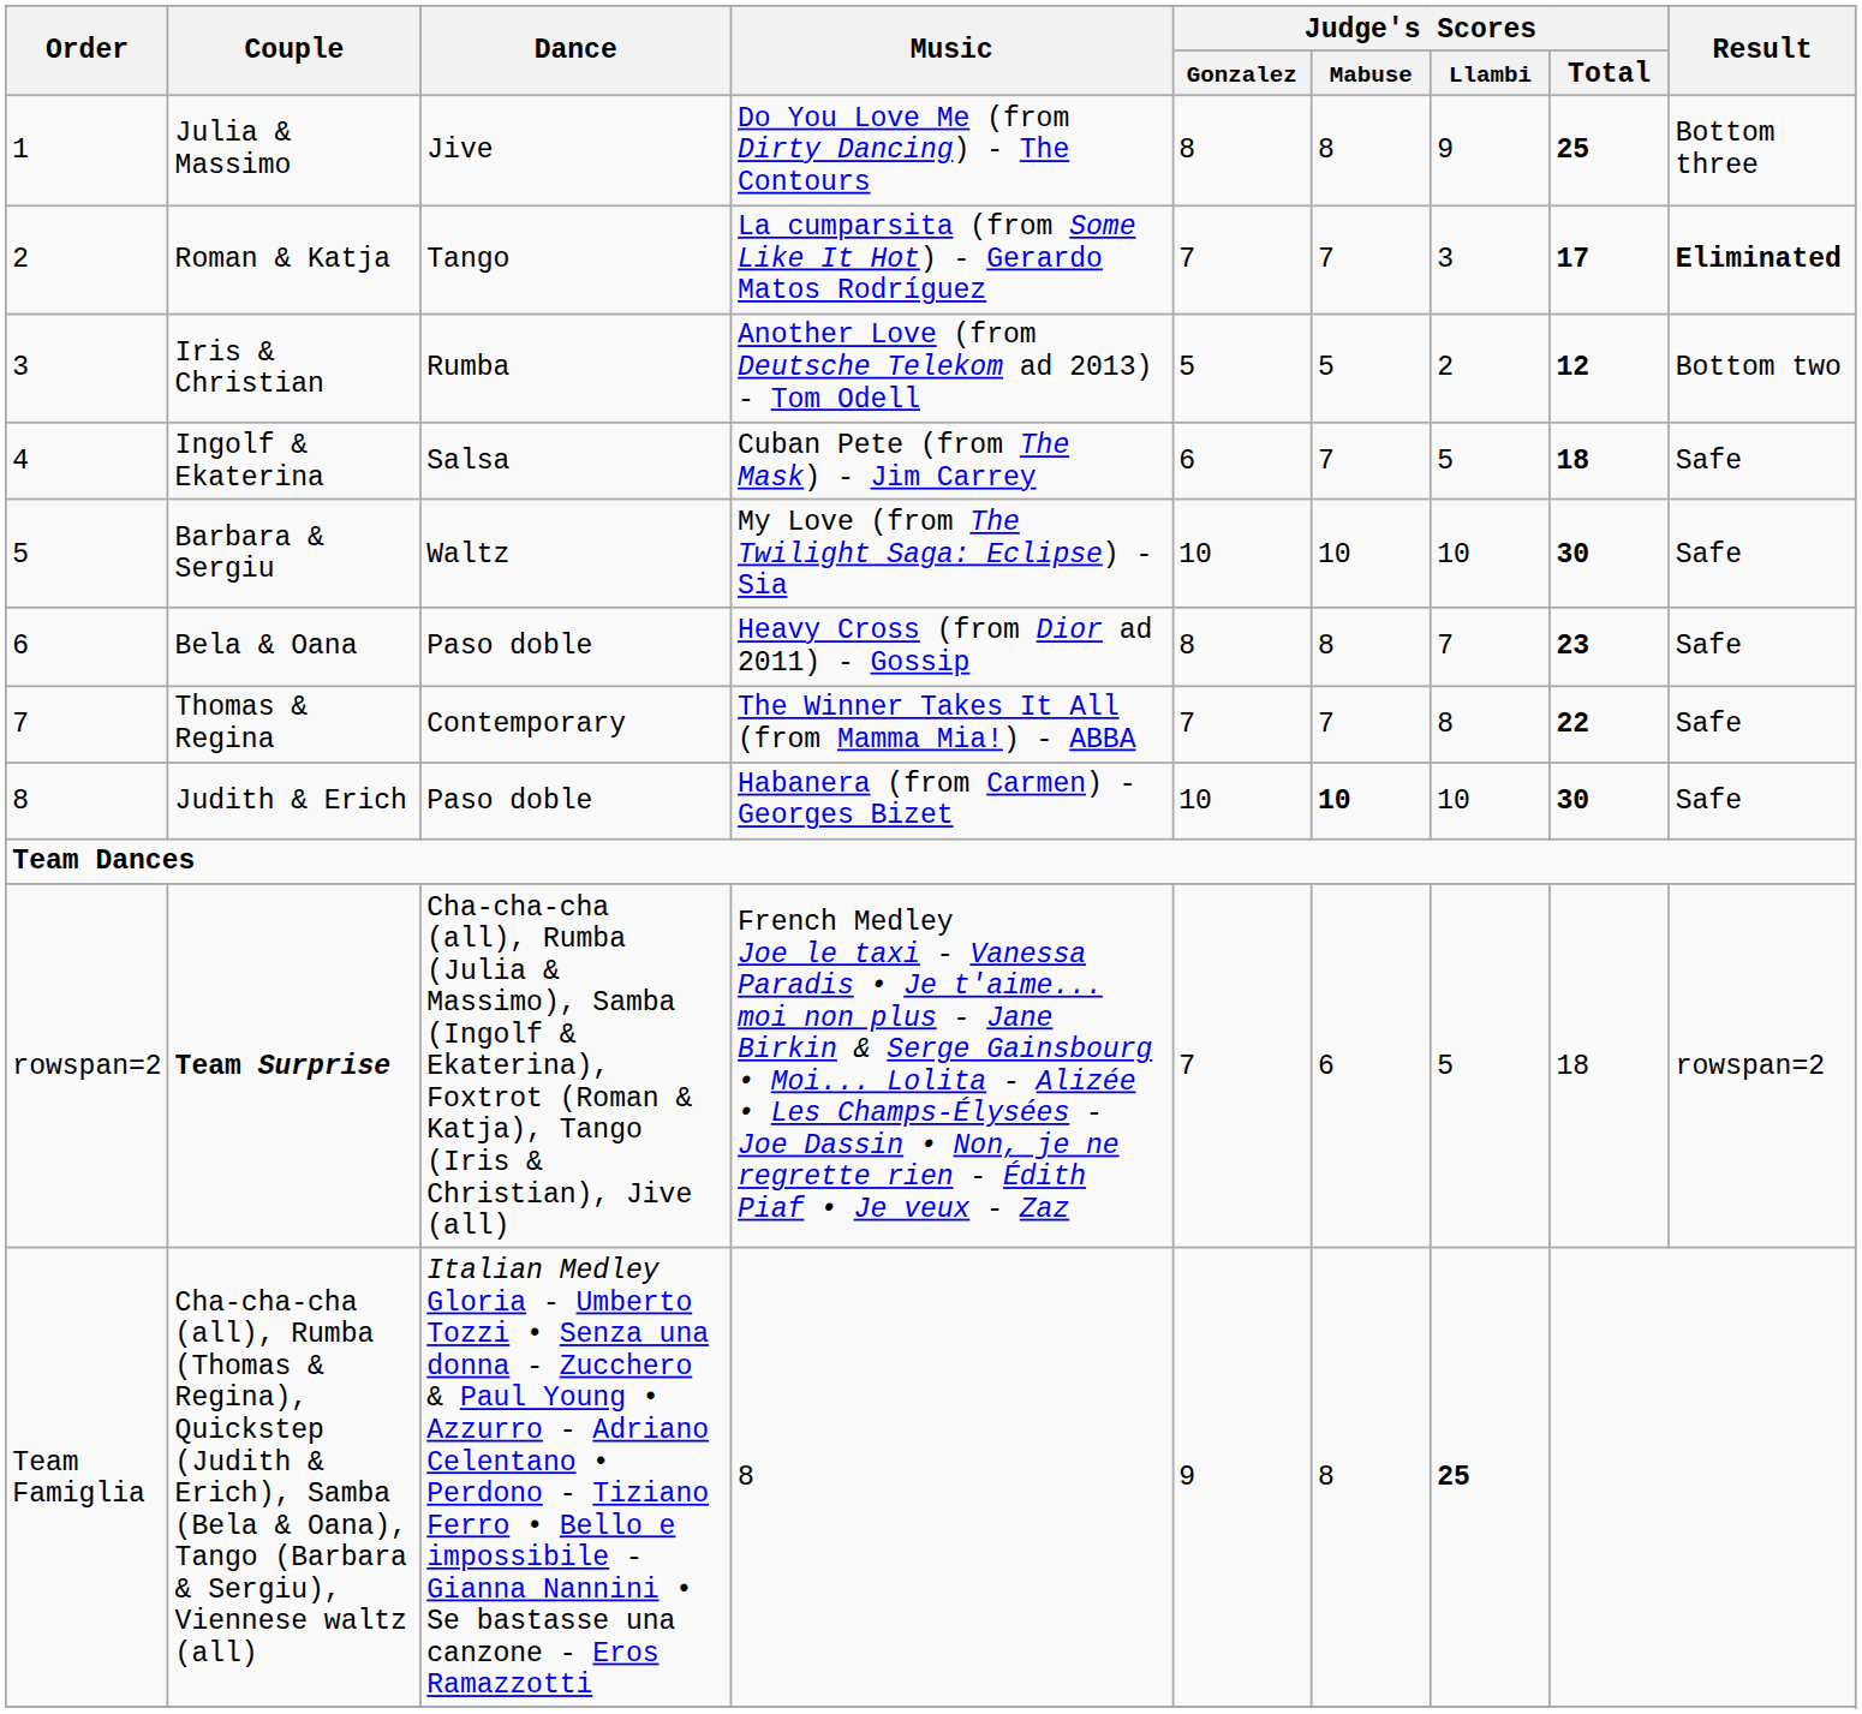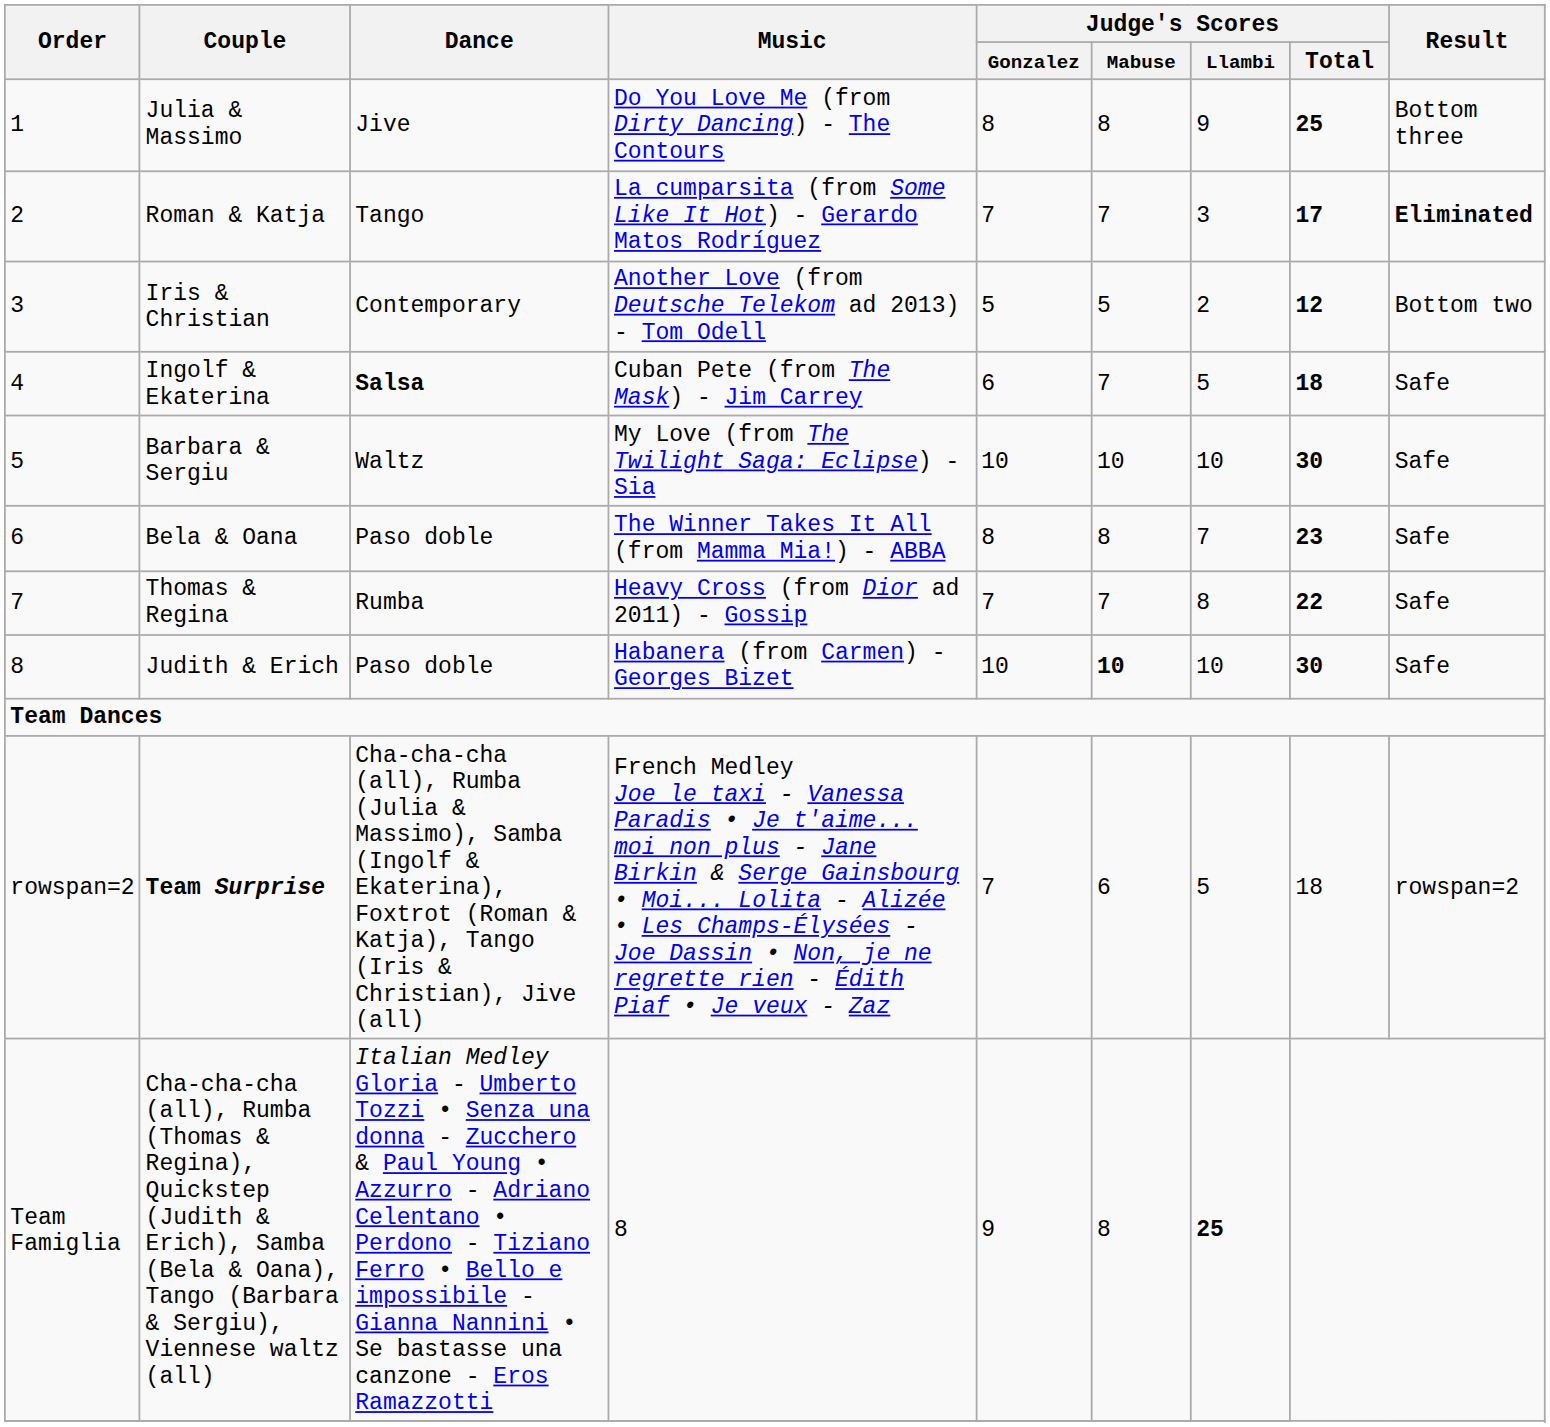Iris & Christian | Dance: Rumba -> Contemporary
Ingolf & Ekaterina | Dance: normal -> bold
Bela & Oana | Music: Heavy Cross (from Dior ad 2011) - Gossip -> The Winner Takes It All (from Mamma Mia!) - ABBA
Thomas & Regina | Dance: Contemporary -> Rumba
Thomas & Regina | Music: The Winner Takes It All (from Mamma Mia!) - ABBA -> Heavy Cross (from Dior ad 2011) - Gossip
